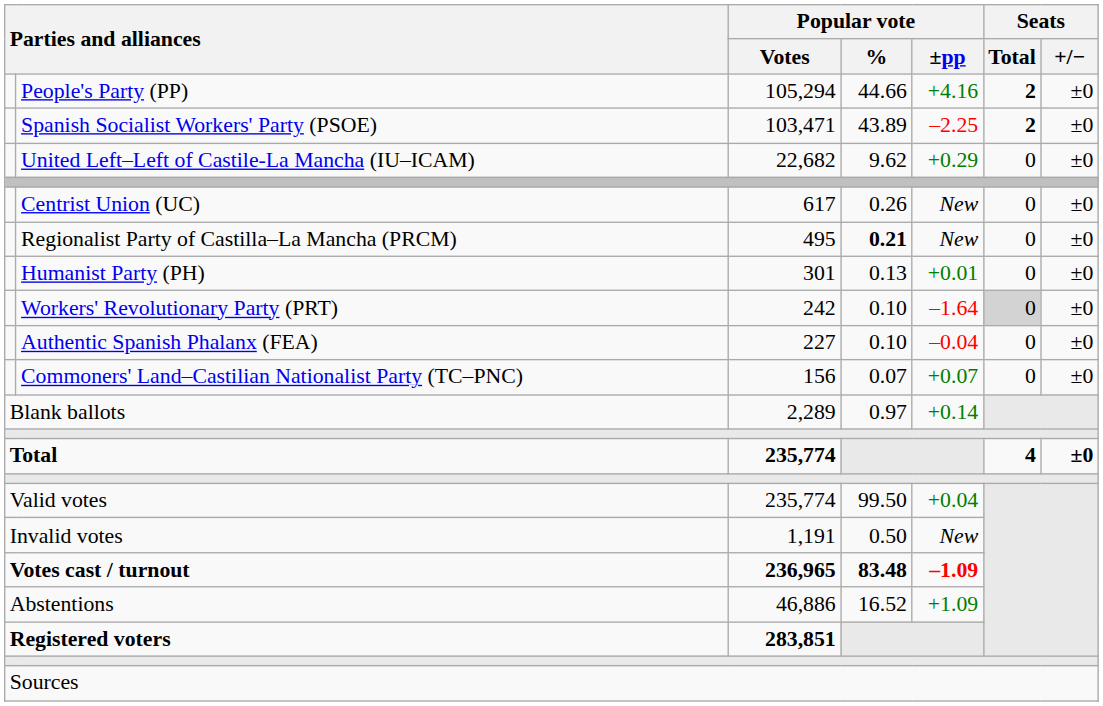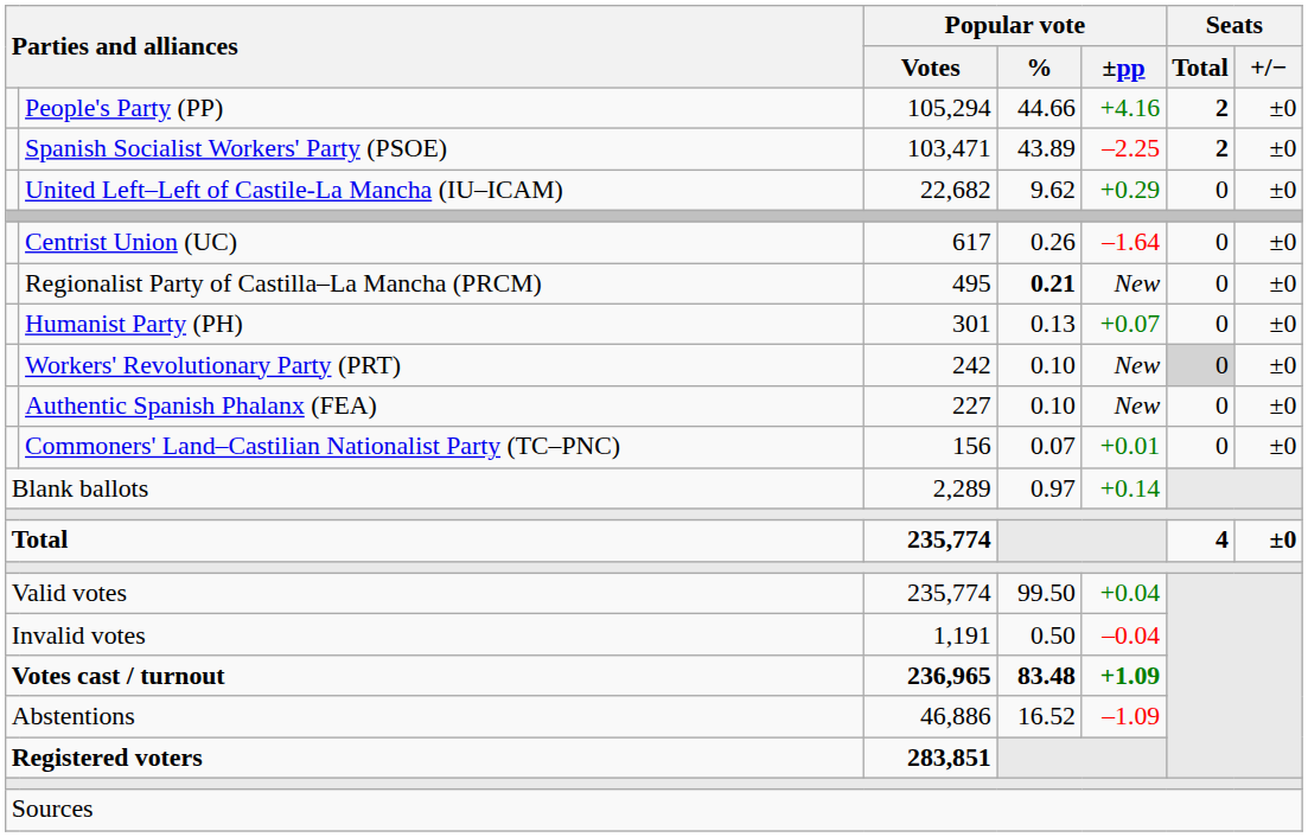Centrist Union (UC) | Popular vote / ±pp: New -> –1.64
Humanist Party (PH) | Popular vote / ±pp: +0.01 -> +0.07
Workers' Revolutionary Party (PRT) | Popular vote / ±pp: –1.64 -> New
Authentic Spanish Phalanx (FEA) | Popular vote / ±pp: –0.04 -> New
Commoners' Land–Castilian Nationalist Party (TC–PNC) | Popular vote / ±pp: +0.07 -> +0.01
Invalid votes | Popular vote / ±pp: New -> –0.04
Votes cast / turnout | Popular vote / ±pp: –1.09 -> +1.09
Abstentions | Popular vote / ±pp: +1.09 -> –1.09
